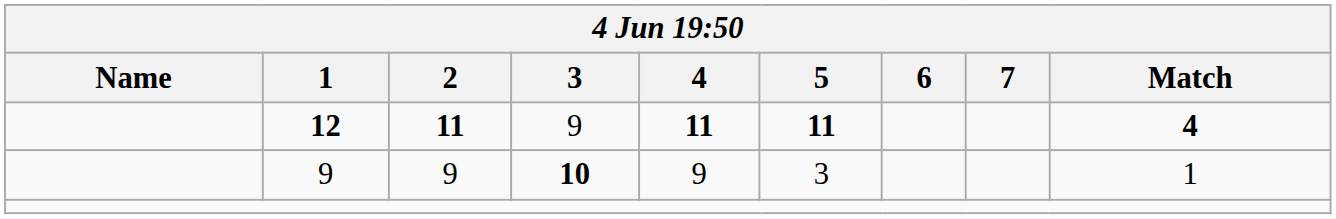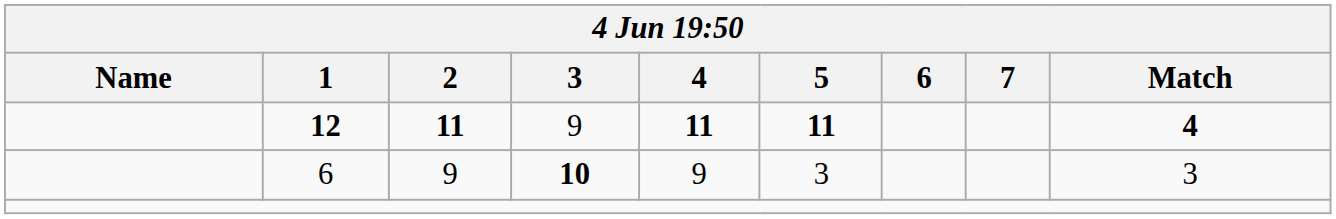row 4 | 1: 9 -> 6
row 4 | Match: 1 -> 3
